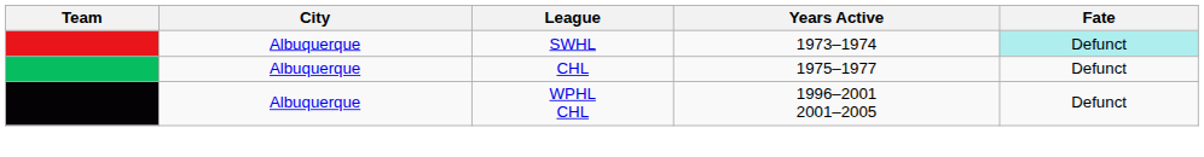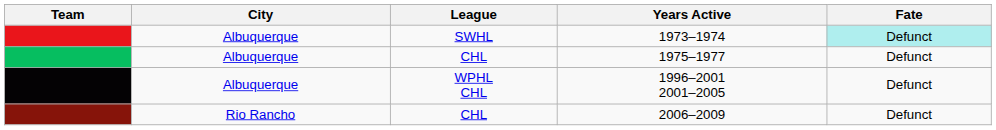+ row: Rio Rancho | CHL | 2006–2009 | Defunct
